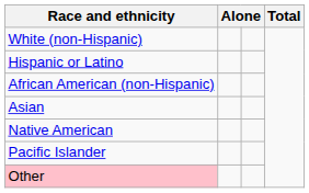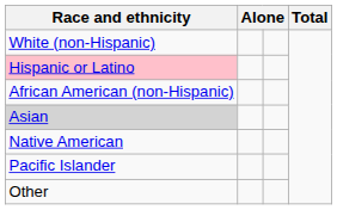Hispanic or Latino | Race and ethnicity: no background -> pink background
Asian | Race and ethnicity: no background -> lightgrey background
Other | Race and ethnicity: pink background -> no background
